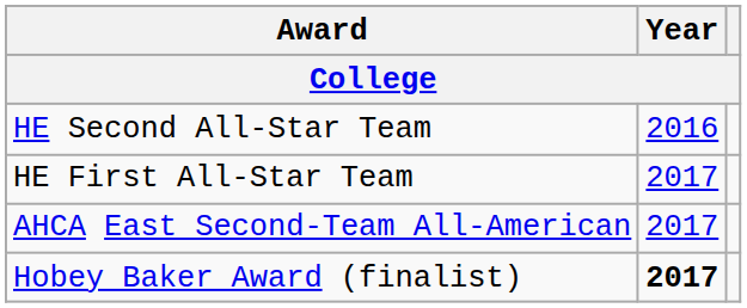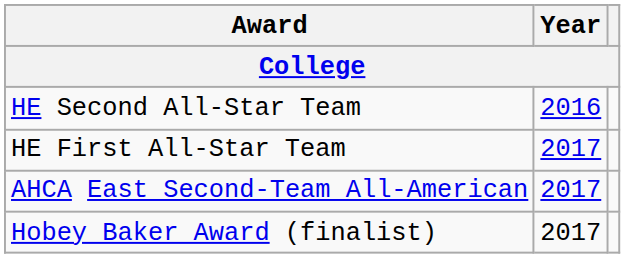Hobey Baker Award (finalist) | Year: bold -> normal
